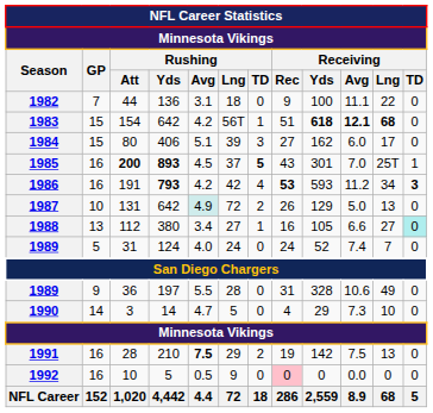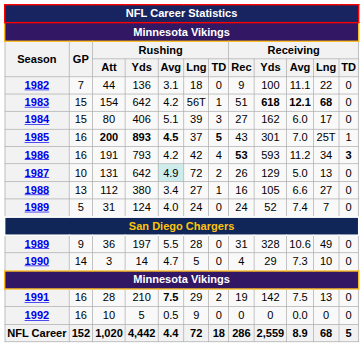1985 | Rushing / Avg: normal -> bold
1986 | Rushing / Yds: bold -> normal
1988 | Receiving / TD: paleturquoise background -> no background
1992 | Receiving / Rec: pink background -> no background
